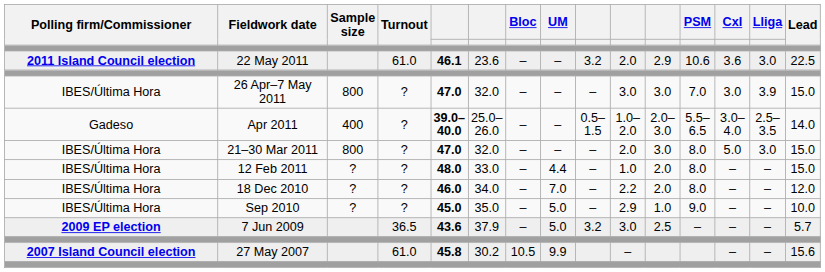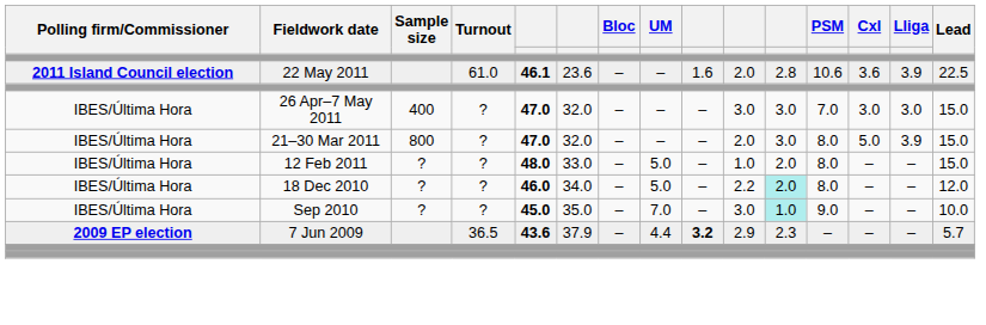22 May 2011 | column 9: 3.2 -> 1.6
22 May 2011 | column 11: 2.9 -> 2.8
22 May 2011 | Lliga: 3.0 -> 3.9
26 Apr–7 May 2011 | Sample size: 800 -> 400
26 Apr–7 May 2011 | Lliga: 3.9 -> 3.0
- row: Gadeso | Apr 2011 | 400 | ? | 39.0– 40.0 | 25.0– 26.0 | – | – | 0.5– 1.5 | 1.0– 2.0 | 2.0– 3.0 | 5.5– 6.5 | 3.0– 4.0 | 2.5– 3.5 | 14.0
21–30 Mar 2011 | Lliga: 3.0 -> 3.9
12 Feb 2011 | UM: 4.4 -> 5.0
18 Dec 2010 | UM: 7.0 -> 5.0
18 Dec 2010 | column 11: no background -> paleturquoise background
Sep 2010 | UM: 5.0 -> 7.0
Sep 2010 | column 10: 2.9 -> 3.0
Sep 2010 | column 11: no background -> paleturquoise background
7 Jun 2009 | UM: 5.0 -> 4.4
7 Jun 2009 | column 9: normal -> bold
7 Jun 2009 | column 10: 3.0 -> 2.9
7 Jun 2009 | column 11: 2.5 -> 2.3
- row: 2007 Island Council election | 27 May 2007 | 61.0 | 45.8 | 30.2 | 10.5 | 9.9 | – | – | – | 15.6
